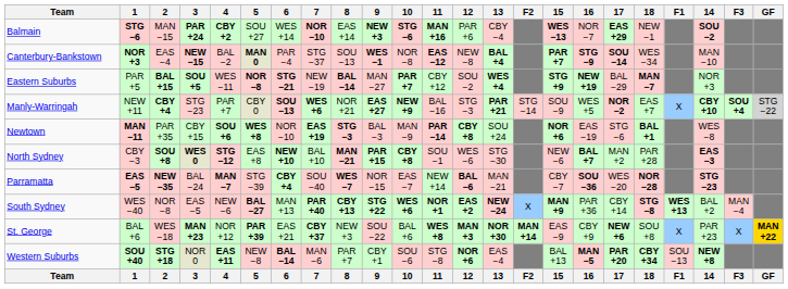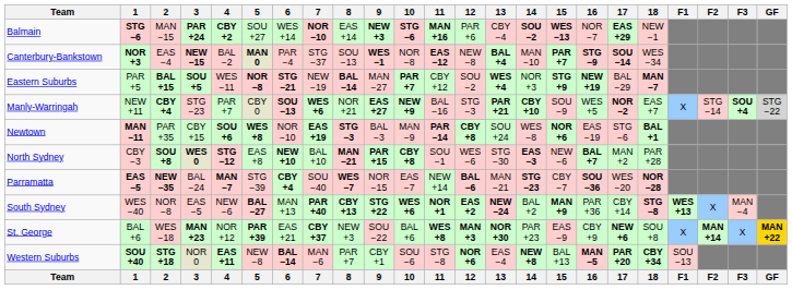columns swapped: 14 <-> F2
